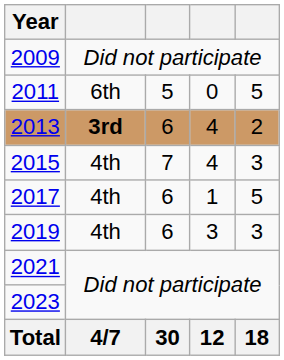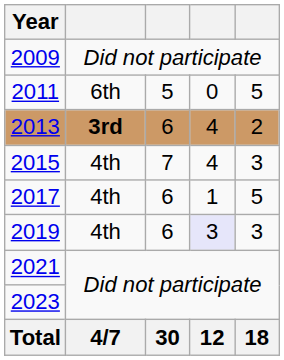2019 | column 4: no background -> lavender background
